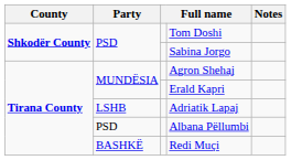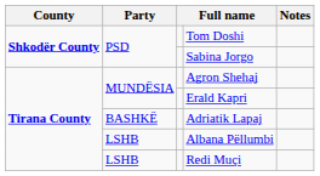Adriatik Lapaj | Party: LSHB -> BASHKË
Albana Pëllumbi | Party: PSD -> LSHB
Redi Muçi | Party: BASHKË -> LSHB
